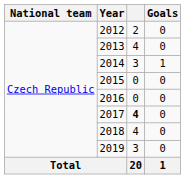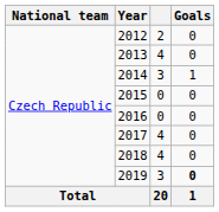2017 | column 3: bold -> normal
2019 | Goals: normal -> bold
